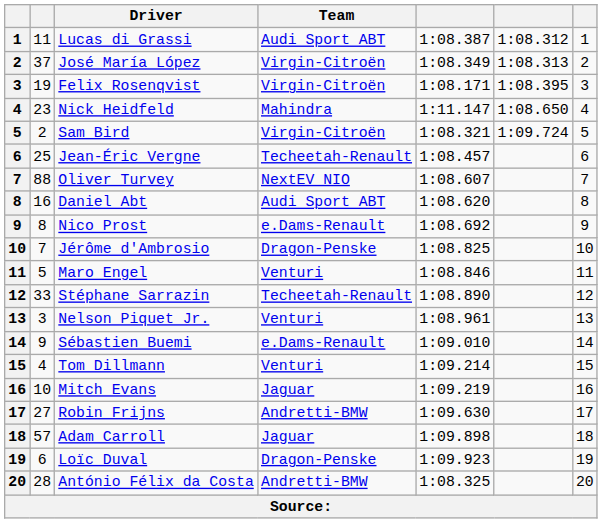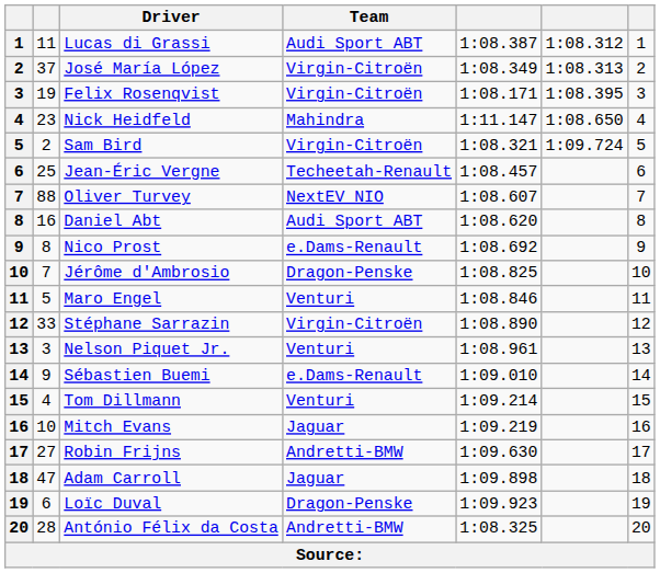Stéphane Sarrazin | Team: Techeetah-Renault -> Virgin-Citroën
Adam Carroll | column 2: 57 -> 47
